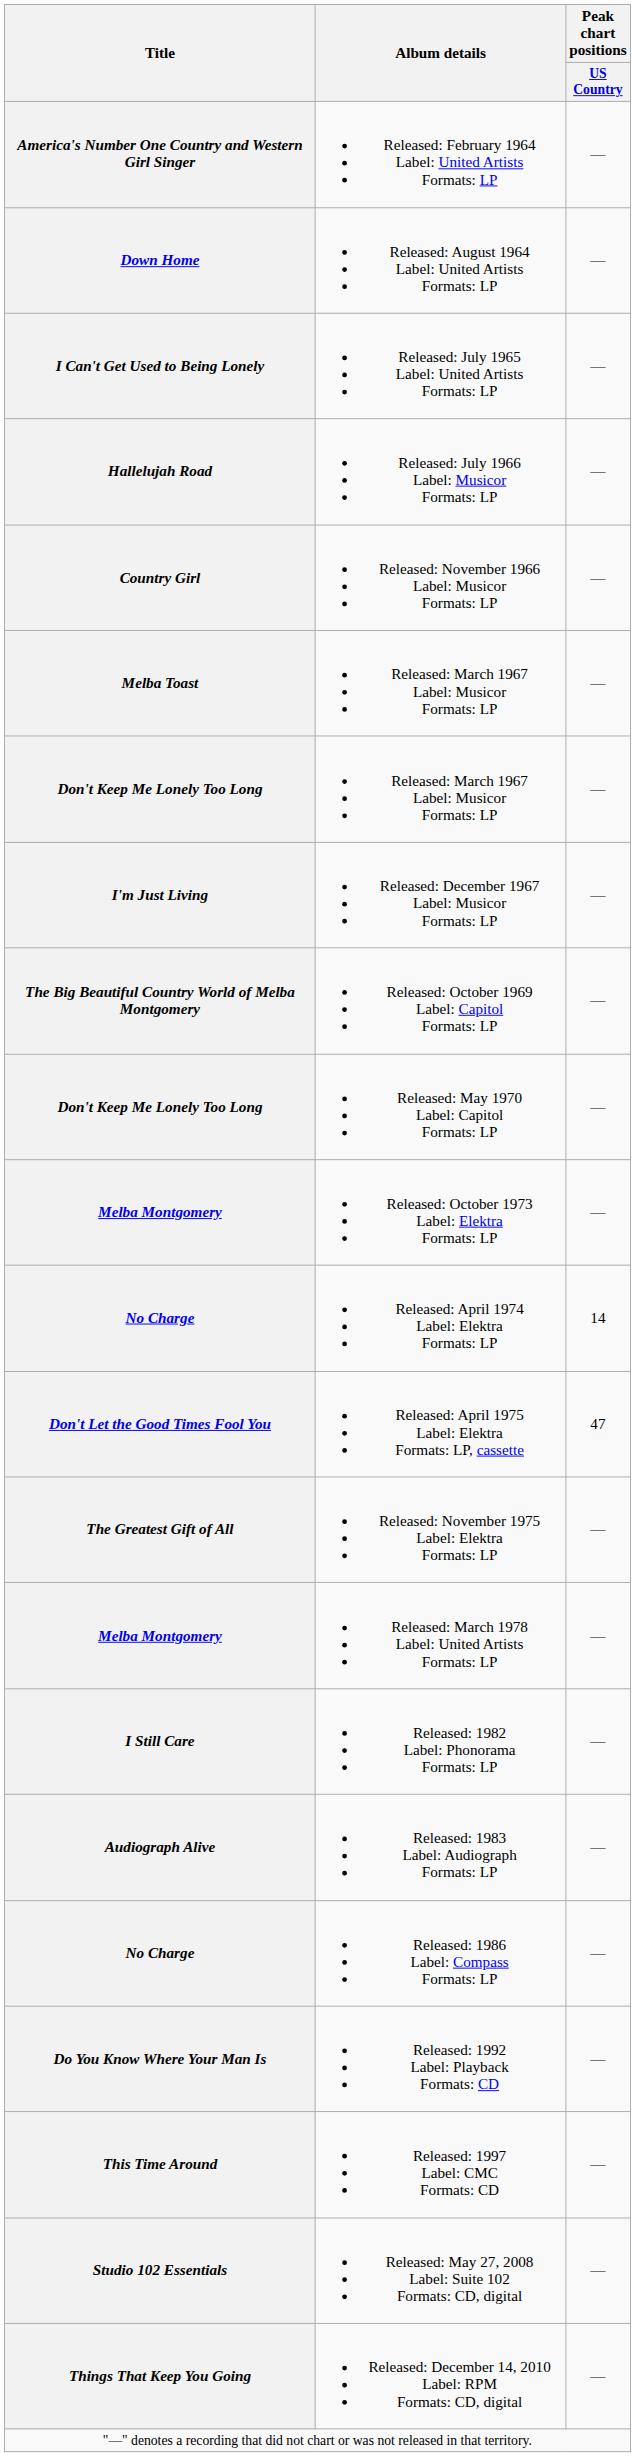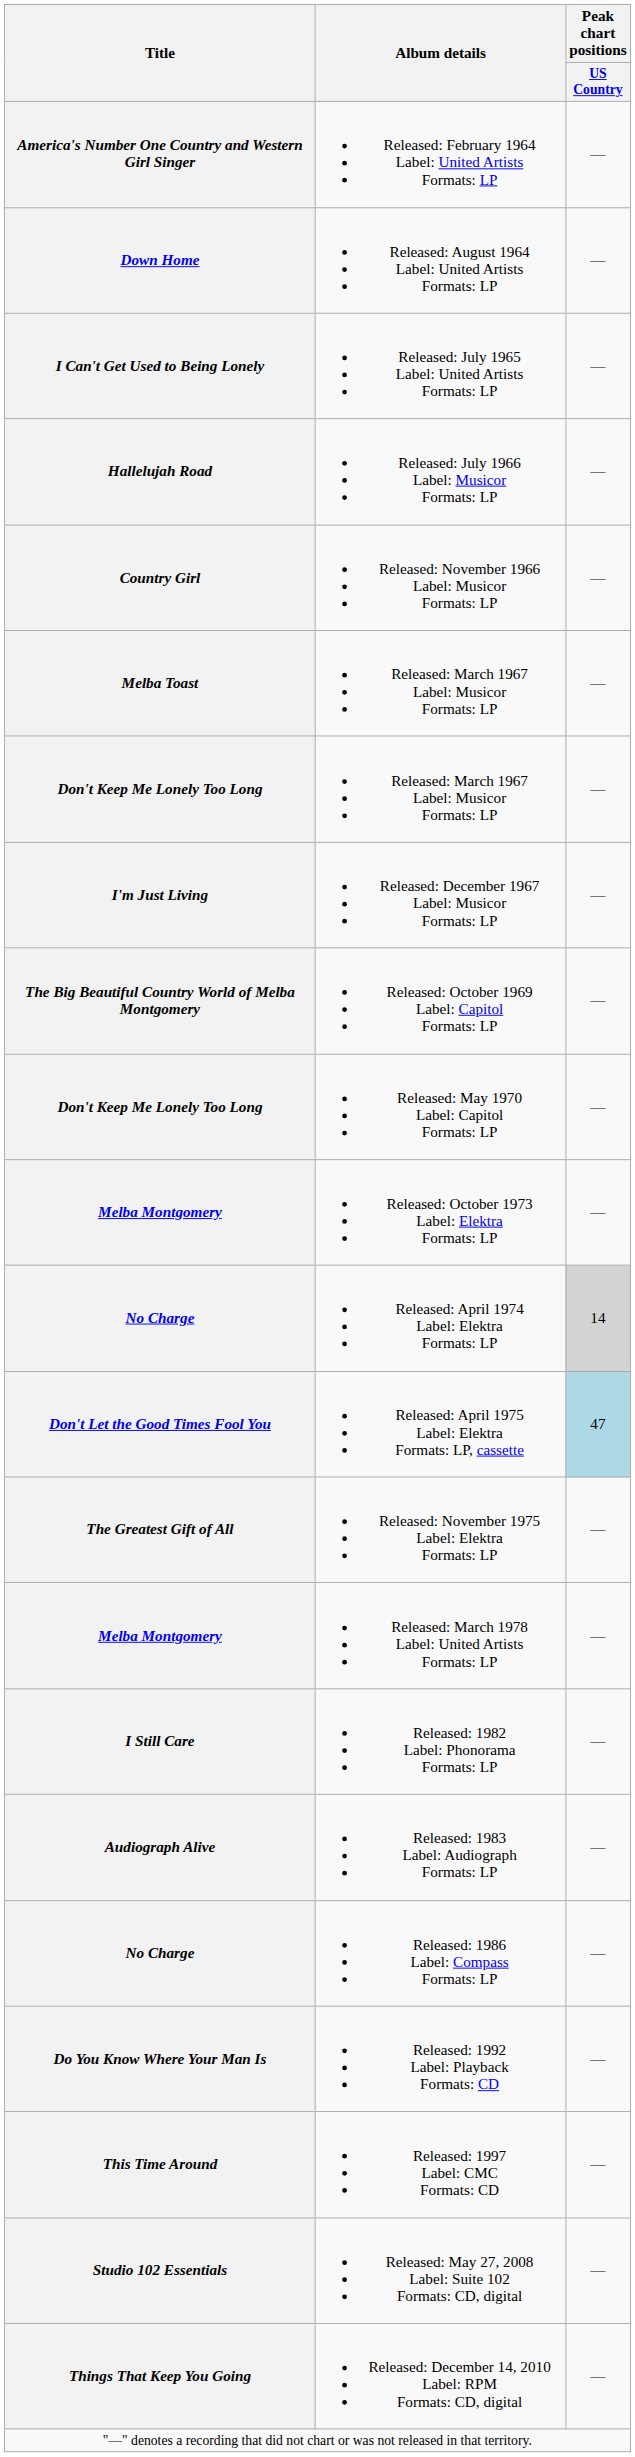Released: April 1974 Label: Elektra Formats: LP | Peak chart positions / US Country: no background -> lightgrey background
Released: April 1975 Label: Elektra Formats: LP, cassette | Peak chart positions / US Country: no background -> lightblue background
